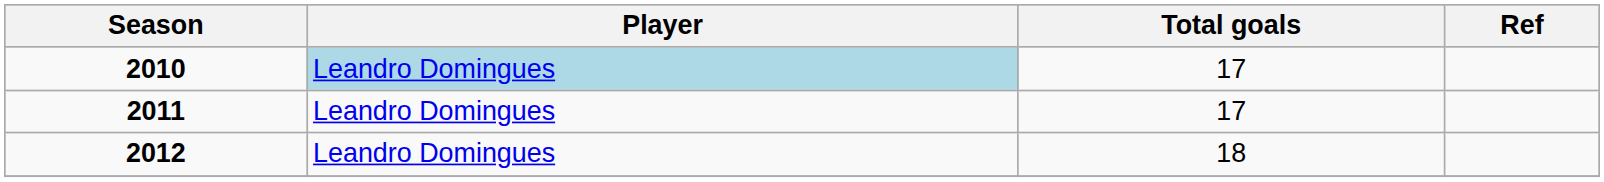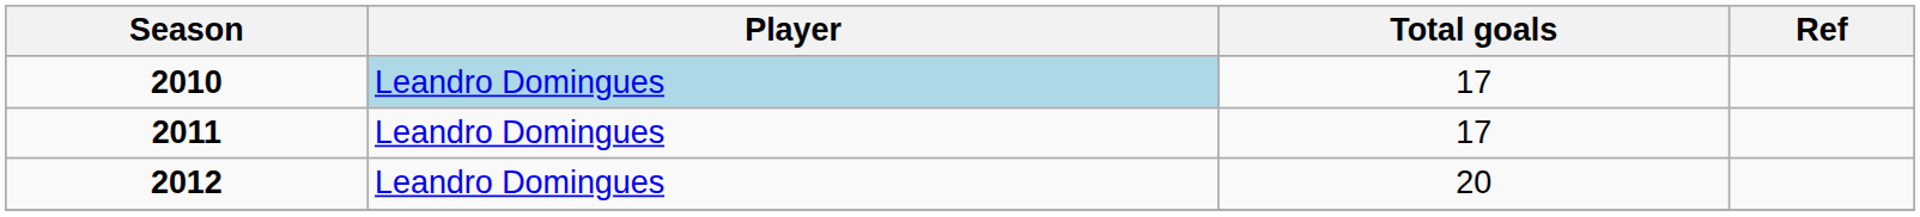2012 | Total goals: 18 -> 20
